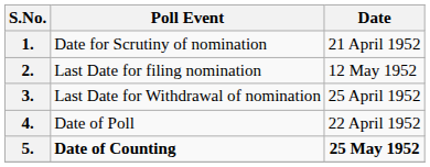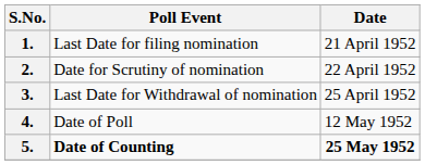1. | Poll Event: Date for Scrutiny of nomination -> Last Date for filing nomination
2. | Poll Event: Last Date for filing nomination -> Date for Scrutiny of nomination
2. | Date: 12 May 1952 -> 22 April 1952
4. | Date: 22 April 1952 -> 12 May 1952
